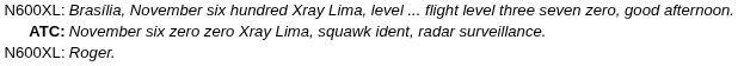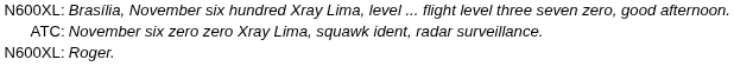row 2 | column 1: bold -> normal
